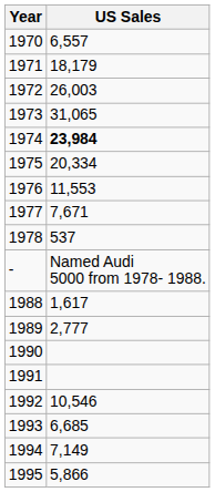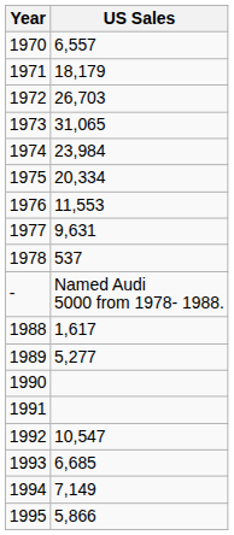1972 | US Sales: 26,003 -> 26,703
1974 | US Sales: bold -> normal
1977 | US Sales: 7,671 -> 9,631
1989 | US Sales: 2,777 -> 5,277
1992 | US Sales: 10,546 -> 10,547
